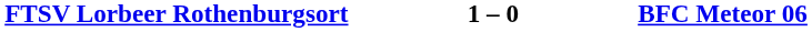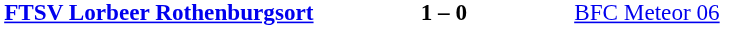FTSV Lorbeer Rothenburgsort | column 3: bold -> normal
